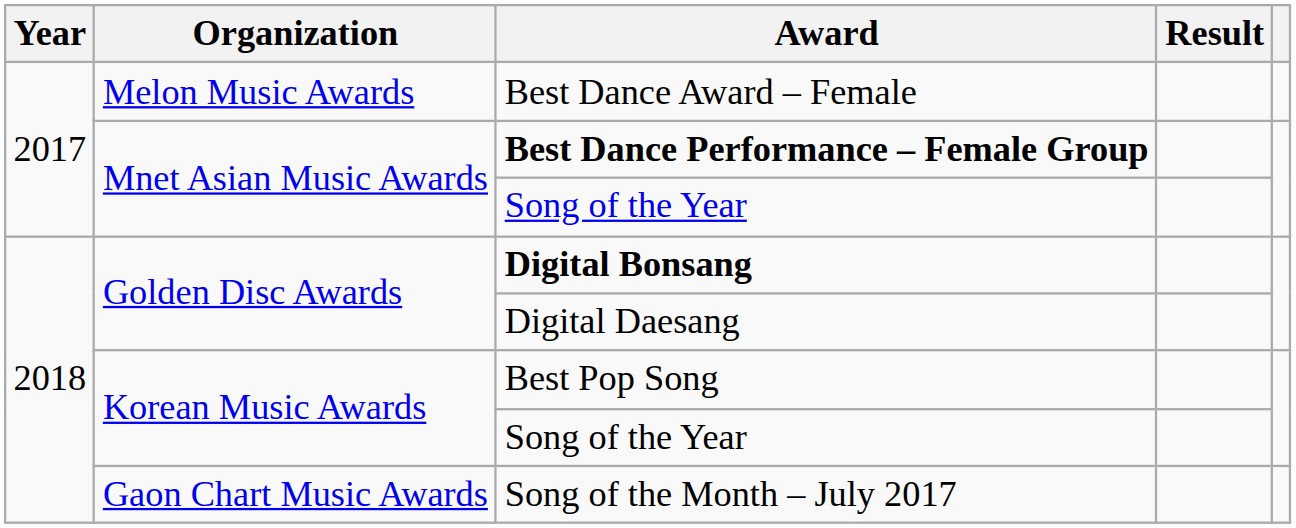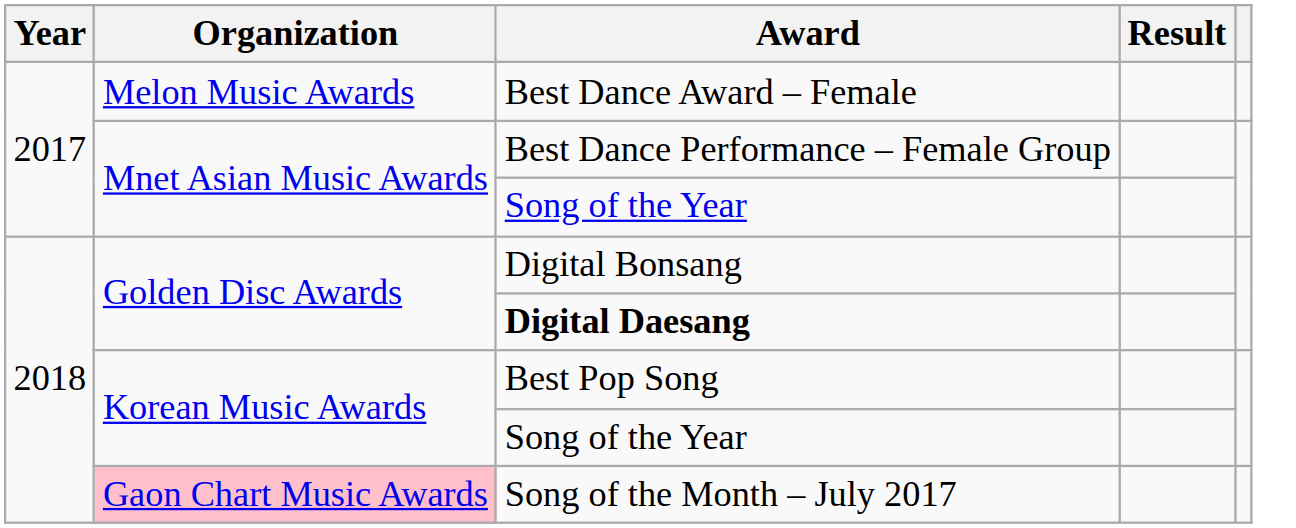Best Dance Performance – Female Group | Award: bold -> normal
Digital Bonsang | Award: bold -> normal
Digital Daesang | Award: normal -> bold
Song of the Month – July 2017 | Organization: no background -> pink background
